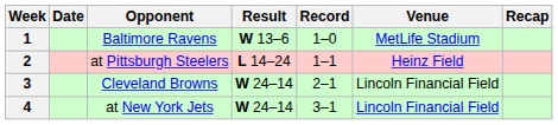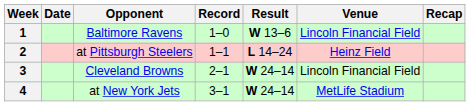columns swapped: Result <-> Record
1 | Venue: MetLife Stadium -> Lincoln Financial Field
4 | Venue: Lincoln Financial Field -> MetLife Stadium
